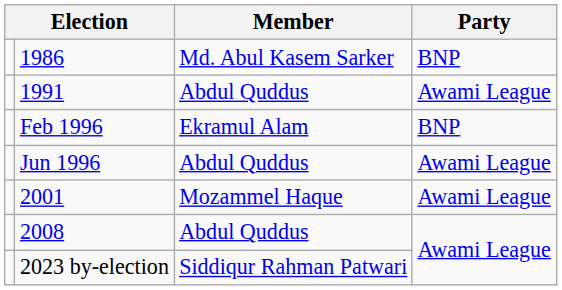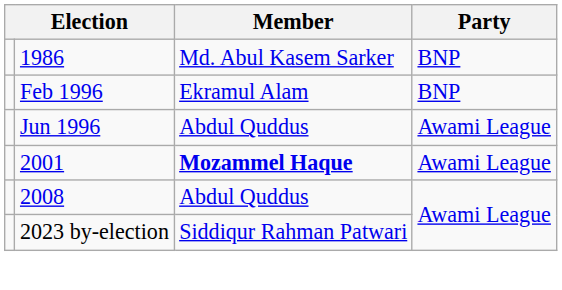- row: 1991 | Abdul Quddus | Awami League
2001 | Member: normal -> bold
